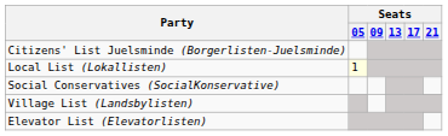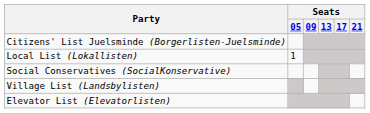Local List (Lokallisten) | Seats / 05: lightyellow background -> no background
